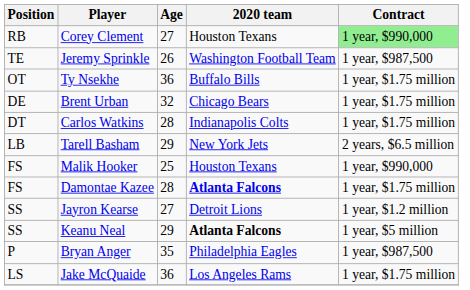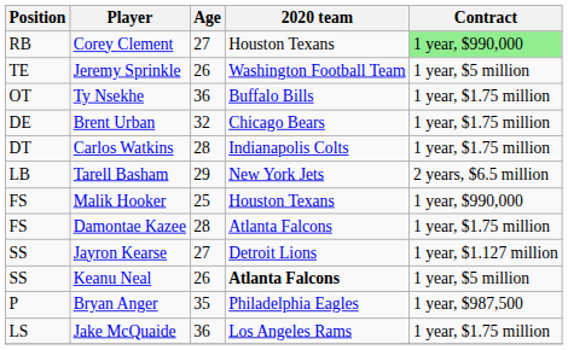Jeremy Sprinkle | Contract: 1 year, $987,500 -> 1 year, $5 million
Damontae Kazee | 2020 team: bold -> normal
Jayron Kearse | Contract: 1 year, $1.2 million -> 1 year, $1.127 million
Keanu Neal | Age: 29 -> 26
